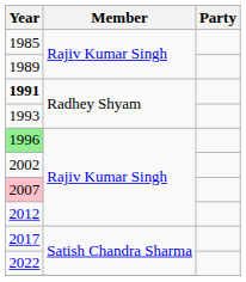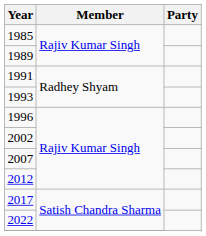1991 | Year: bold -> normal
1996 | Year: lightgreen background -> no background
2007 | Year: pink background -> no background
